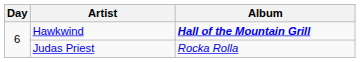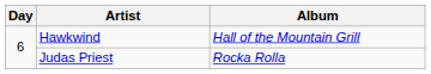Hawkwind | Album: bold -> normal
